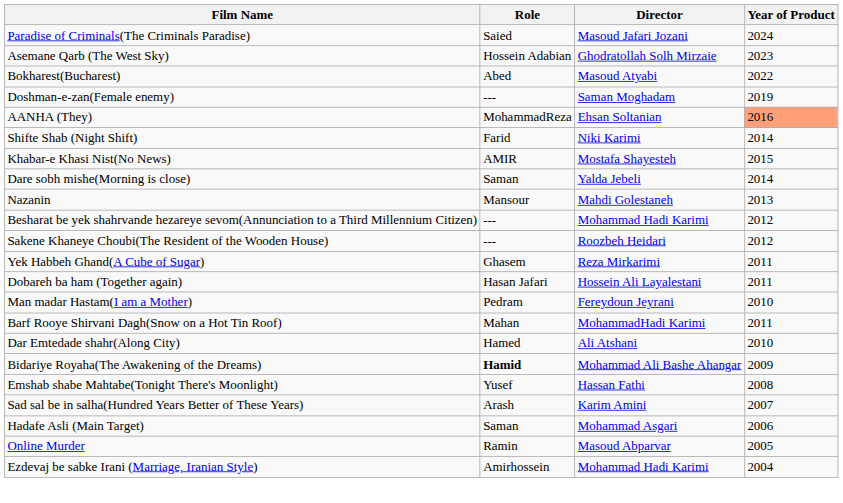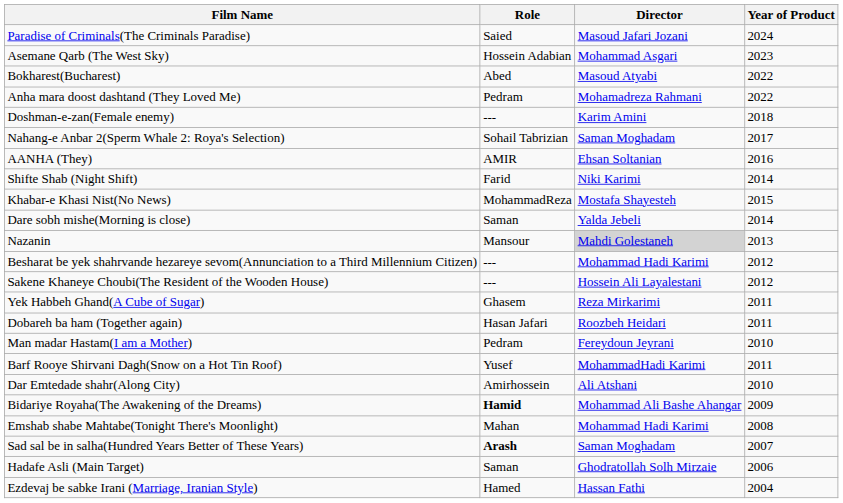Asemane Qarb (The West Sky) | Director: Ghodratollah Solh Mirzaie -> Mohammad Asgari
+ row: Anha mara doost dashtand (They Loved Me) | Pedram | Mohamadreza Rahmani | 2022
Doshman-e-zan(Female enemy) | Director: Saman Moghadam -> Karim Amini
Doshman-e-zan(Female enemy) | Year of Product: 2019 -> 2018
+ row: Nahang-e Anbar 2(Sperm Whale 2: Roya's Selection) | Sohail Tabrizian | Saman Moghadam | 2017
AANHA (They) | Role: MohammadReza -> AMIR
AANHA (They) | Year of Product: lightsalmon background -> no background
Khabar-e Khasi Nist(No News) | Role: AMIR -> MohammadReza
Nazanin | Director: no background -> lightgrey background
Sakene Khaneye Choubi(The Resident of the Wooden House) | Director: Roozbeh Heidari -> Hossein Ali Layalestani
Dobareh ba ham (Together again) | Director: Hossein Ali Layalestani -> Roozbeh Heidari
Barf Rooye Shirvani Dagh(Snow on a Hot Tin Roof) | Role: Mahan -> Yusef
Dar Emtedade shahr(Along City) | Role: Hamed -> Amirhossein
Emshab shabe Mahtabe(Tonight There's Moonlight) | Role: Yusef -> Mahan
Emshab shabe Mahtabe(Tonight There's Moonlight) | Director: Hassan Fathi -> Mohammad Hadi Karimi
Sad sal be in salha(Hundred Years Better of These Years) | Role: normal -> bold
Sad sal be in salha(Hundred Years Better of These Years) | Director: Karim Amini -> Saman Moghadam
Hadafe Asli (Main Target) | Director: Mohammad Asgari -> Ghodratollah Solh Mirzaie
- row: Online Murder | Ramin | Masoud Abparvar | 2005
Ezdevaj be sabke Irani (Marriage, Iranian Style) | Role: Amirhossein -> Hamed
Ezdevaj be sabke Irani (Marriage, Iranian Style) | Director: Mohammad Hadi Karimi -> Hassan Fathi
